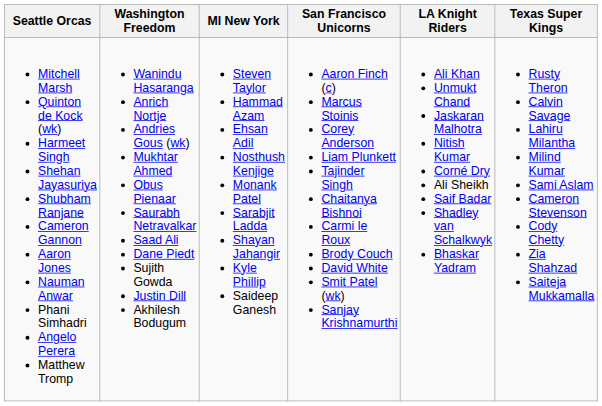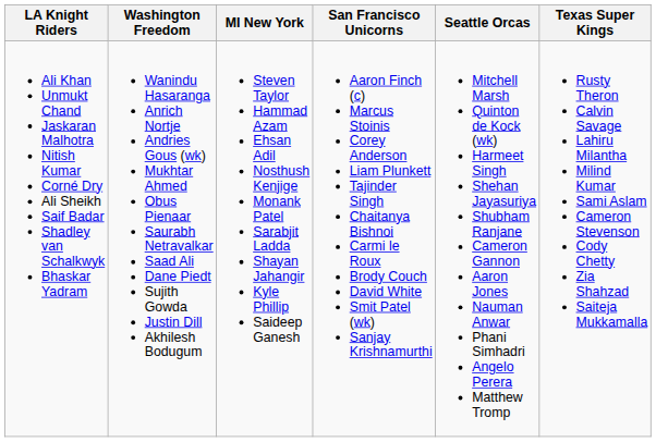columns swapped: Seattle Orcas <-> LA Knight Riders
